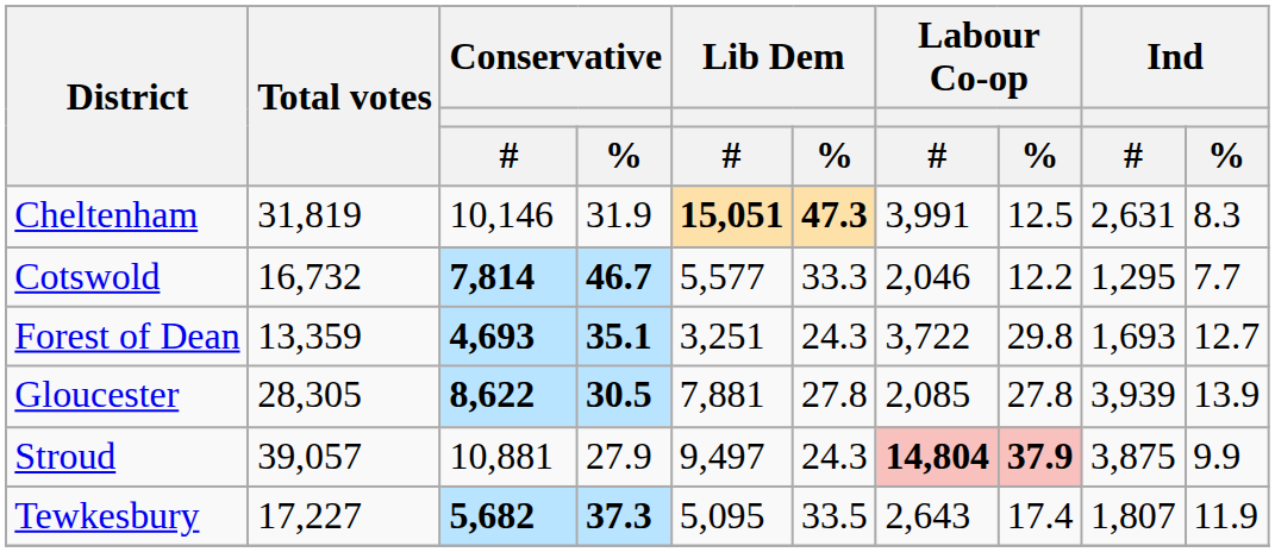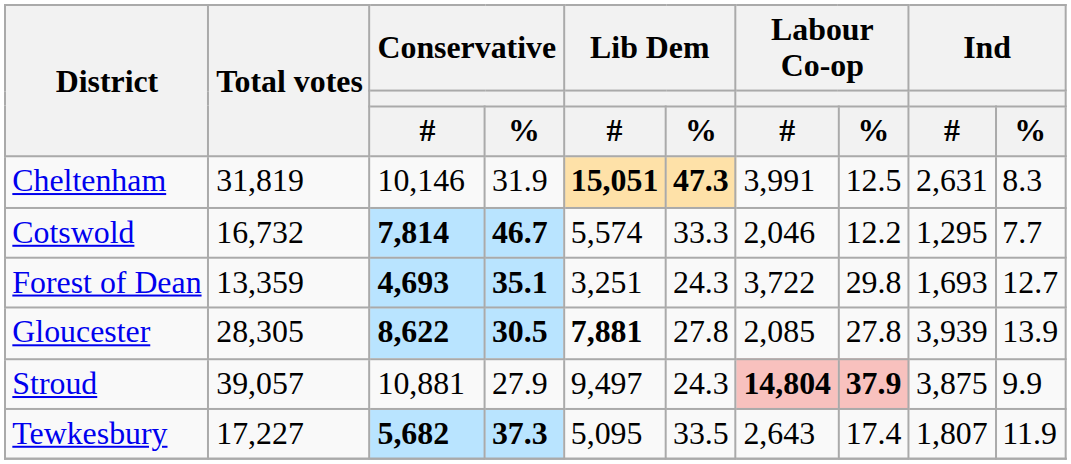Cotswold | Lib Dem / #: 5,577 -> 5,574
Gloucester | Lib Dem / #: normal -> bold
